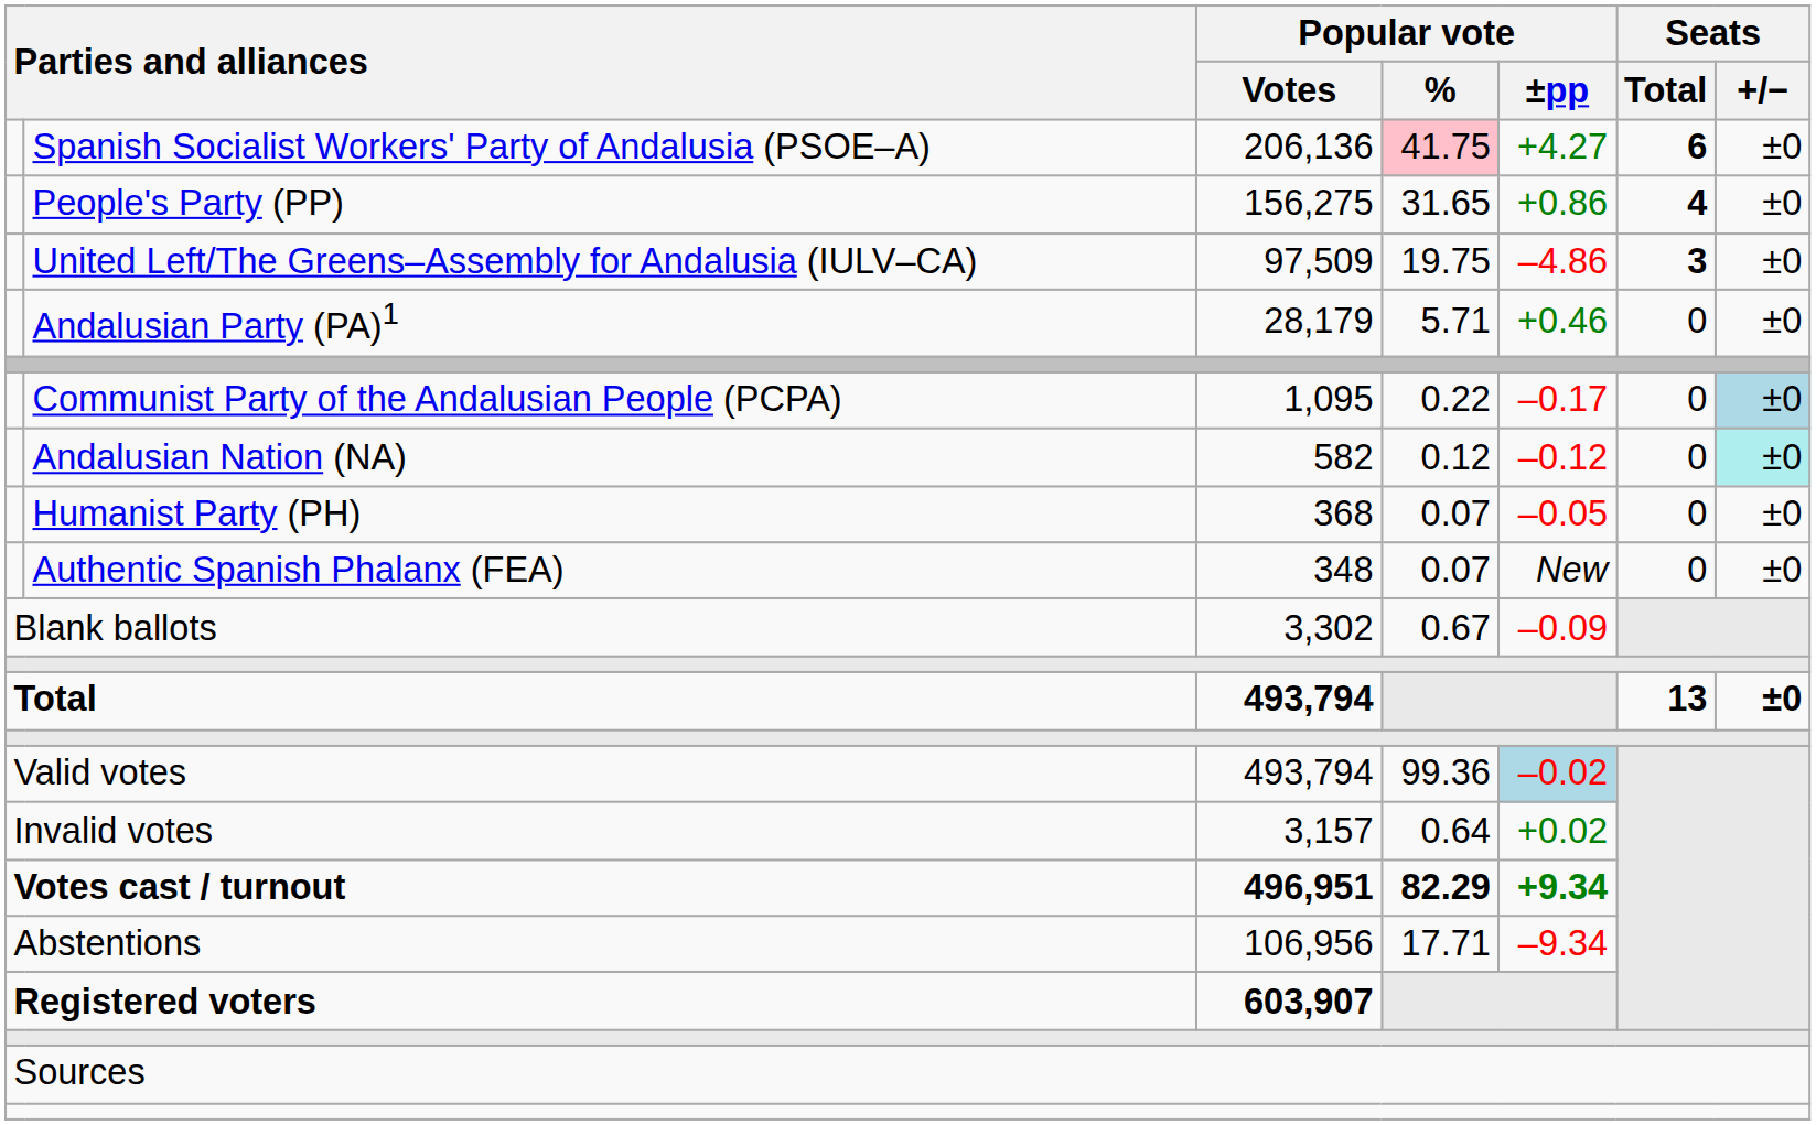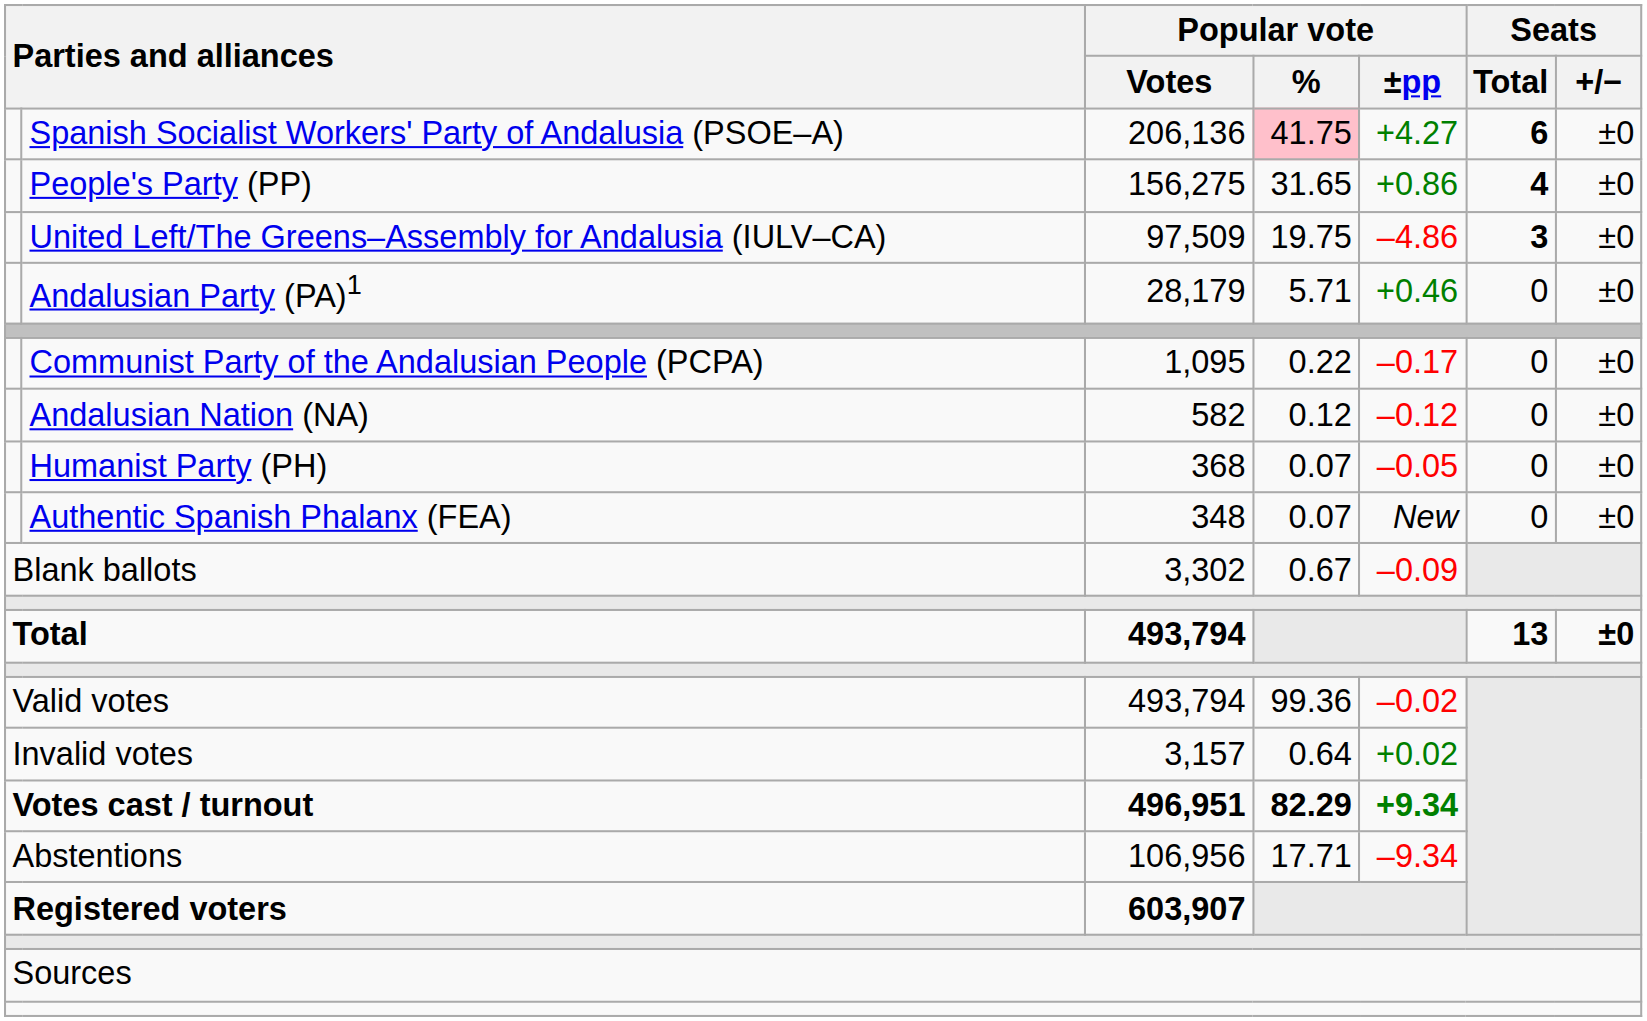Communist Party of the Andalusian People (PCPA) | Seats / +/−: lightblue background -> no background
Andalusian Nation (NA) | Seats / +/−: paleturquoise background -> no background
Valid votes | Popular vote / ±pp: lightblue background -> no background
